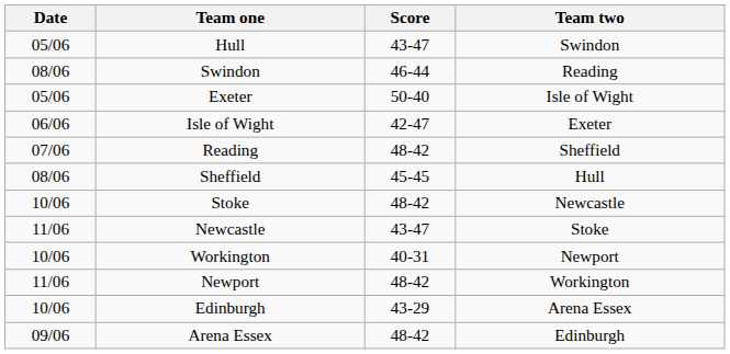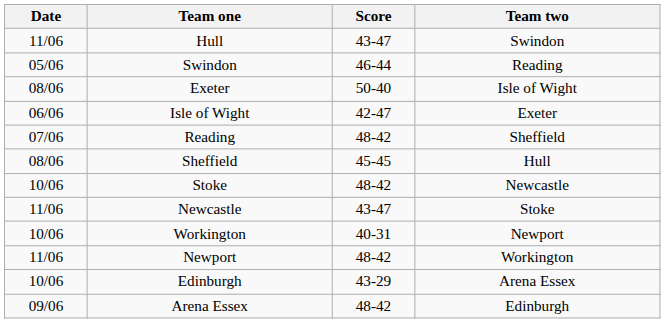row 2 | Date: 05/06 -> 11/06
row 3 | Date: 08/06 -> 05/06
row 4 | Date: 05/06 -> 08/06
